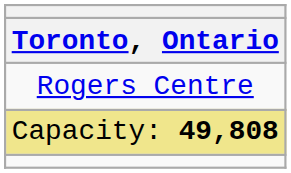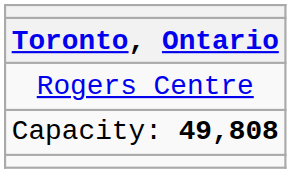row 4 | column 1: khaki background -> no background
